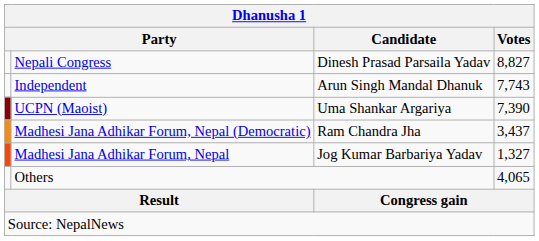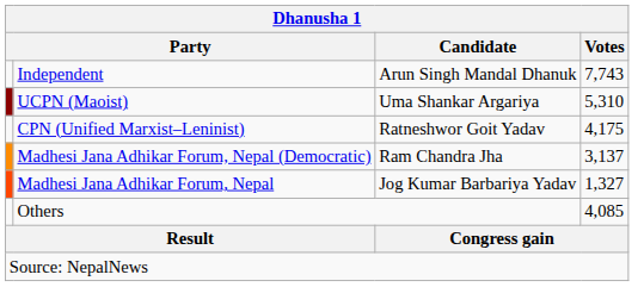- row: Nepali Congress | Dinesh Prasad Parsaila Yadav | 8,827
UCPN (Maoist) | Votes: 7,390 -> 5,310
+ row: CPN (Unified Marxist–Leninist) | Ratneshwor Goit Yadav | 4,175
Madhesi Jana Adhikar Forum, Nepal (Democratic) | Votes: 3,437 -> 3,137
Others | Votes: 4,065 -> 4,085
